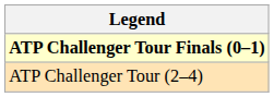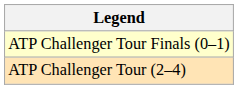row 2 | column 1: bold -> normal
